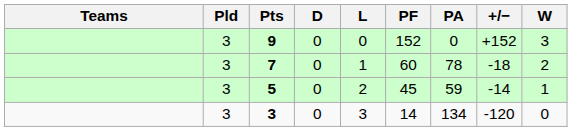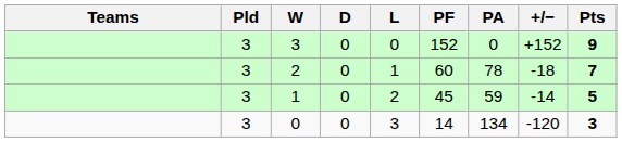columns swapped: W <-> Pts
